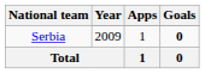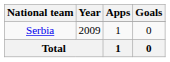2009 | Goals: bold -> normal
